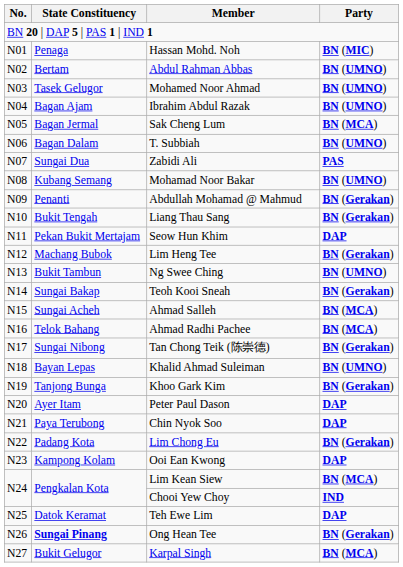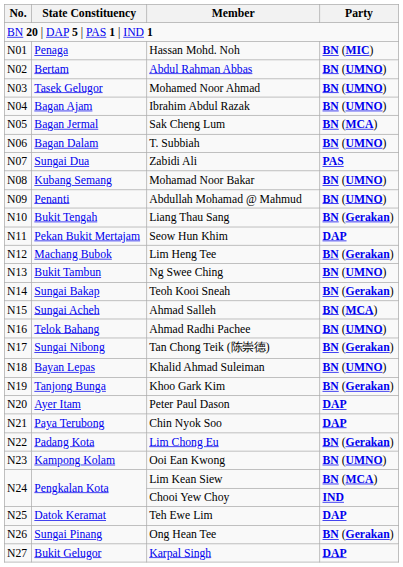Abdullah Mohamad @ Mahmud | Party: BN (Gerakan) -> BN (UMNO)
Ahmad Radhi Pachee | Party: BN (MCA) -> BN (UMNO)
Ooi Ean Kwong | Party: DAP -> BN (UMNO)
Ong Hean Tee | State Constituency: bold -> normal
Karpal Singh | Party: BN (MCA) -> DAP
